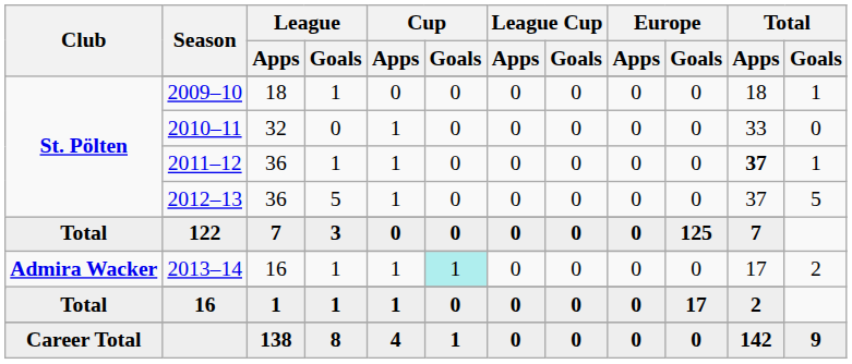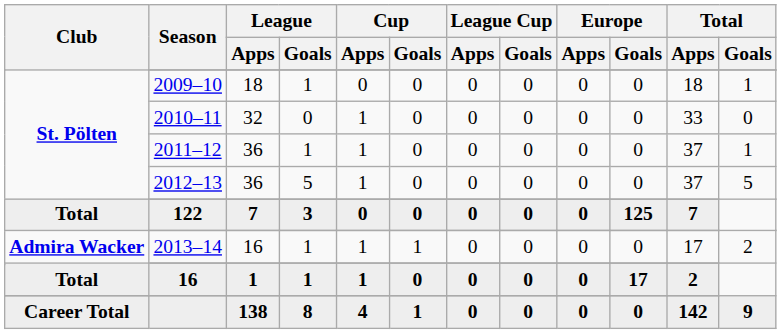2011–12 | Total / Apps: bold -> normal
2013–14 | Cup / Goals: paleturquoise background -> no background
